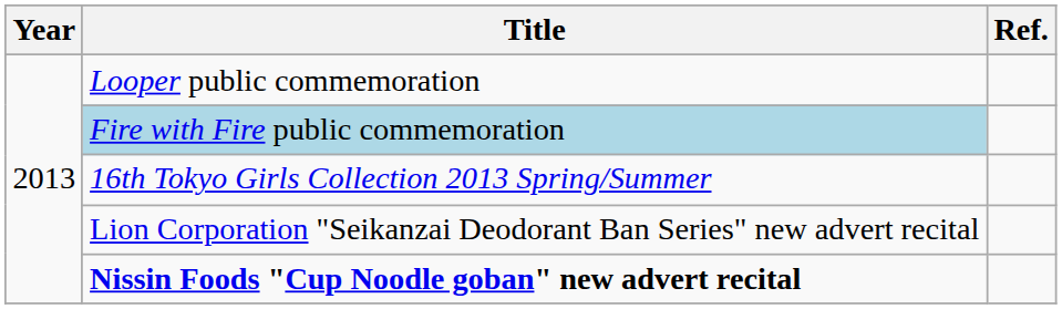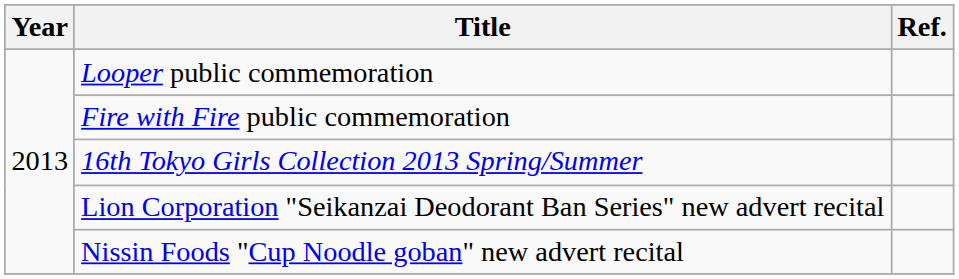Fire with Fire public commemoration | Title: lightblue background -> no background
Nissin Foods "Cup Noodle goban" new advert recital | Title: bold -> normal
